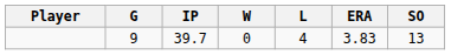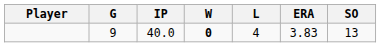row 2 | IP: 39.7 -> 40.0
row 2 | W: normal -> bold
